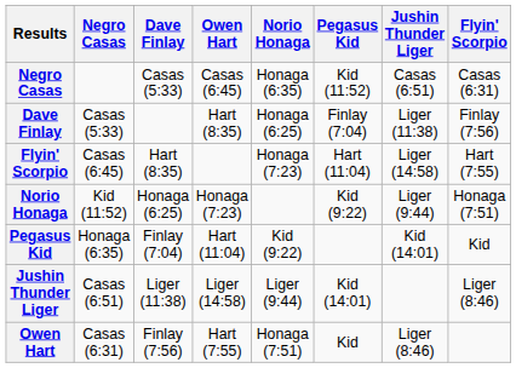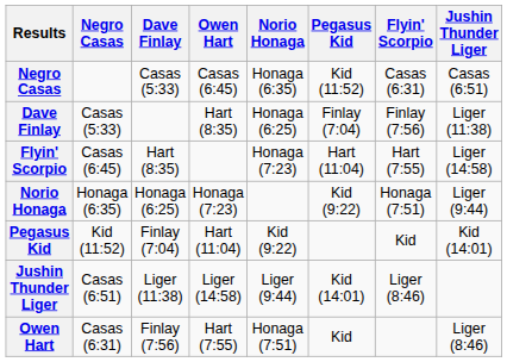columns swapped: Jushin Thunder Liger <-> Flyin' Scorpio
row 5 | Negro Casas: Kid (11:52) -> Honaga (6:35)
row 6 | Negro Casas: Honaga (6:35) -> Kid (11:52)
